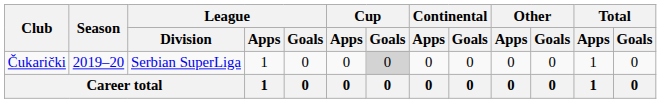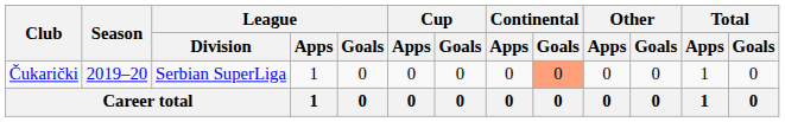Čukarički | Cup / Goals: lightgrey background -> no background
Čukarički | Continental / Goals: no background -> lightsalmon background
